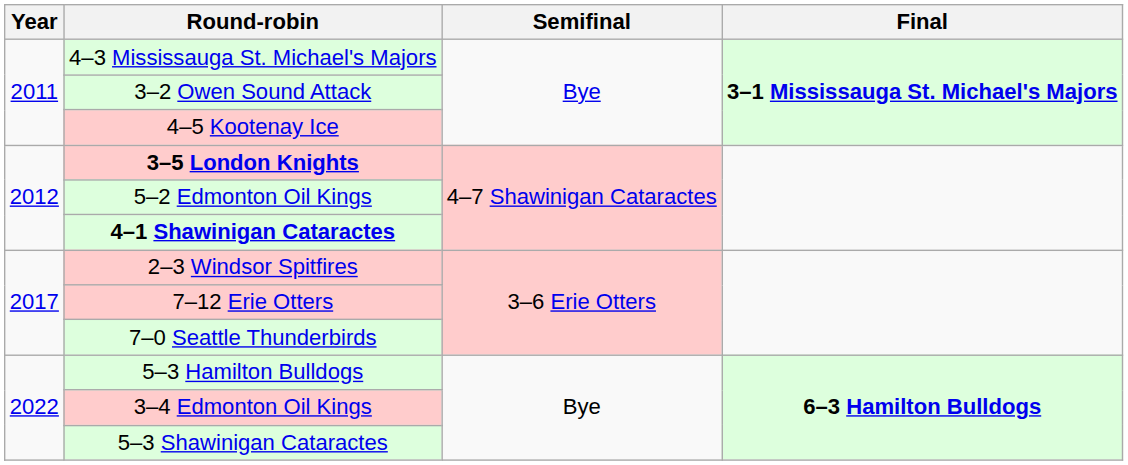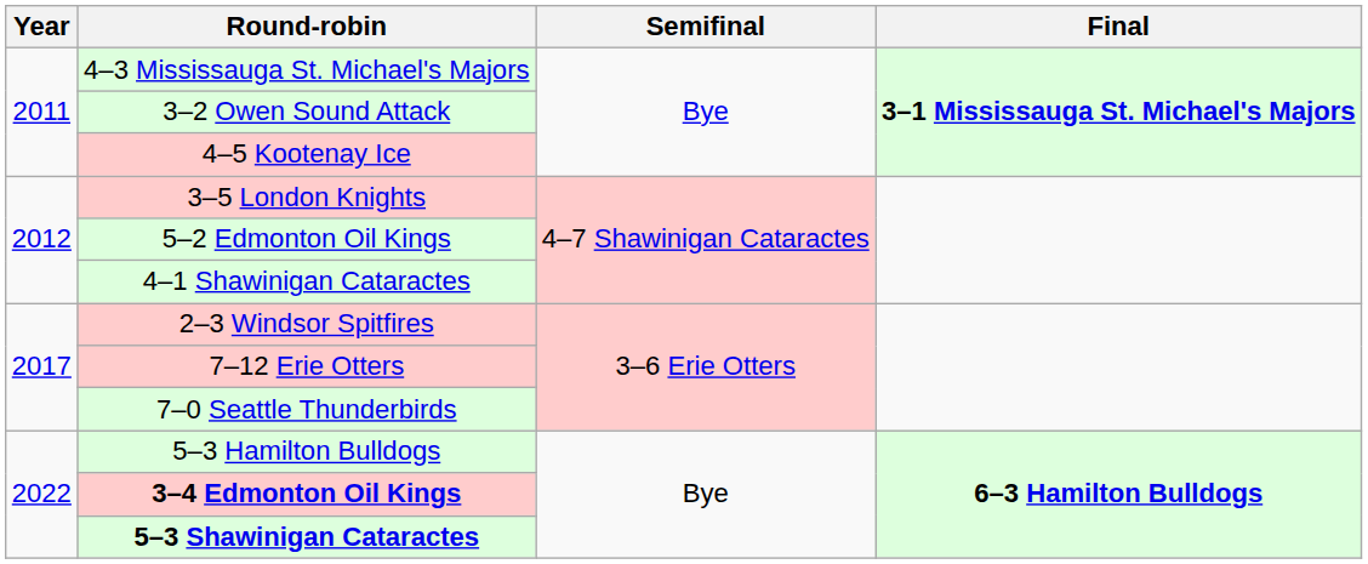3–5 London Knights | Round-robin: bold -> normal
4–1 Shawinigan Cataractes | Round-robin: bold -> normal
3–4 Edmonton Oil Kings | Round-robin: normal -> bold
5–3 Shawinigan Cataractes | Round-robin: normal -> bold
